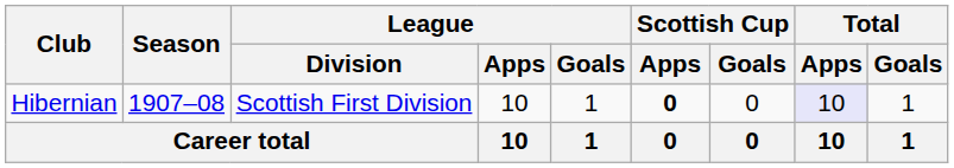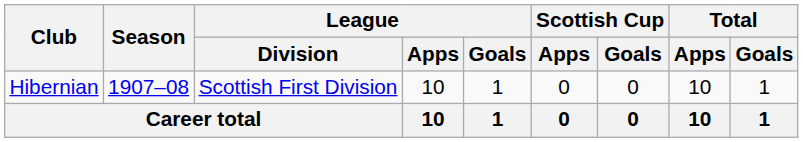Hibernian | Scottish Cup / Apps: bold -> normal
Hibernian | Total / Apps: lavender background -> no background
